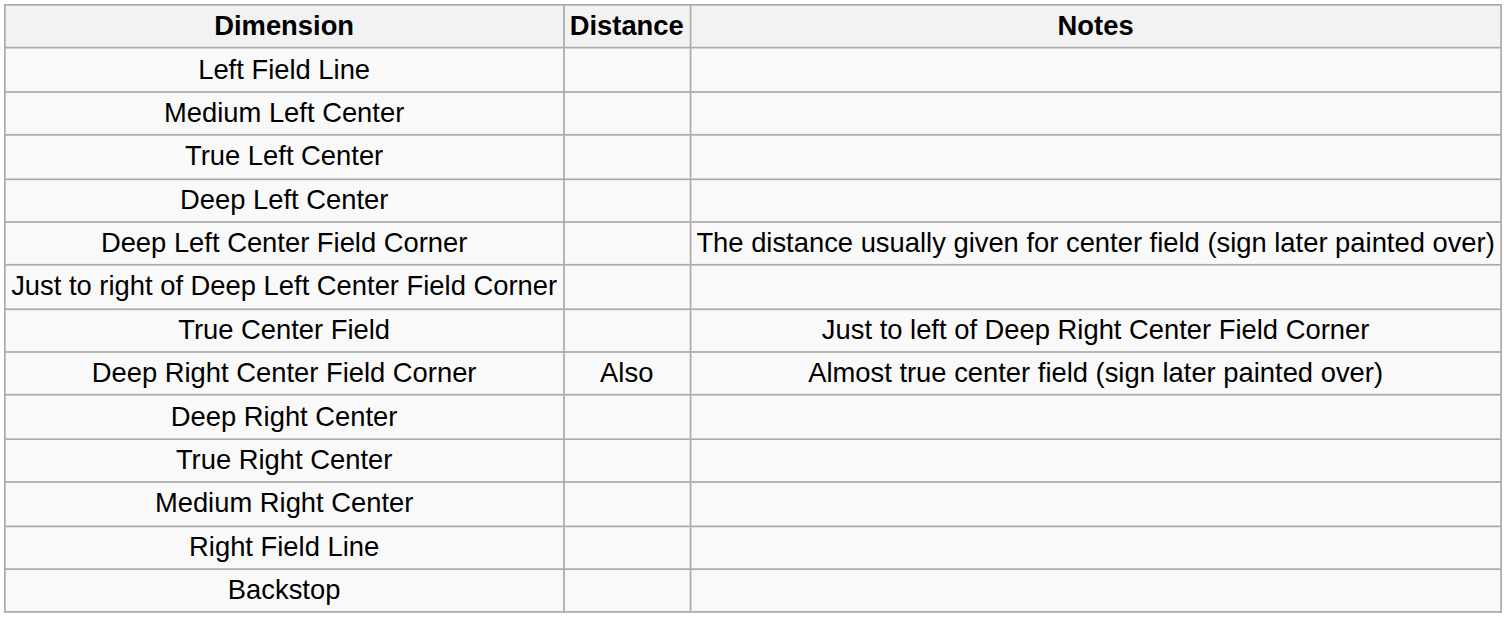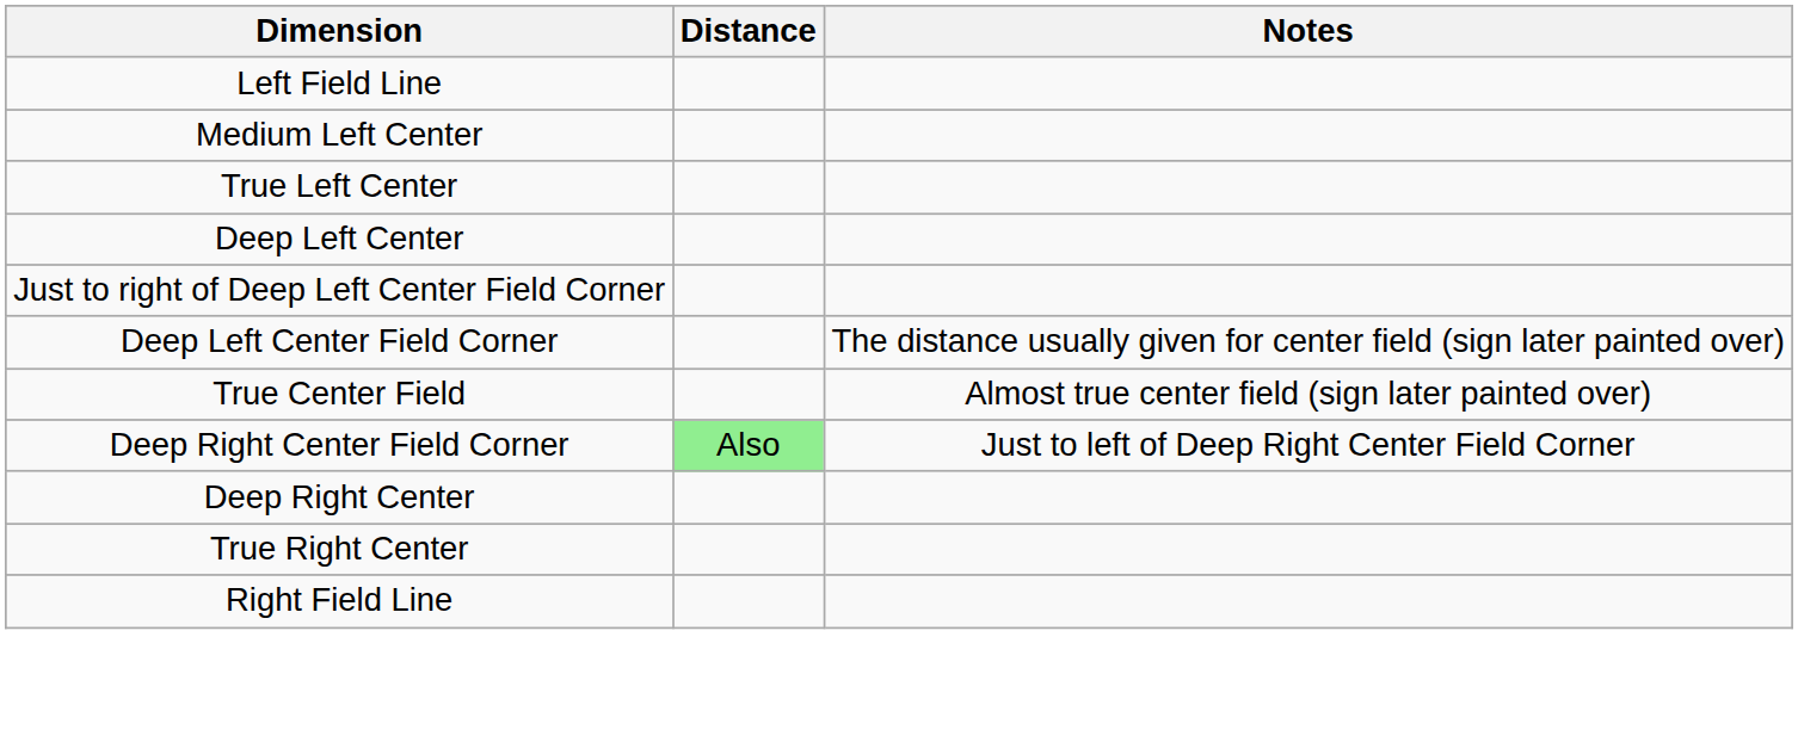rows swapped: Deep Left Center Field Corner <-> Just to right of Deep Left Center Field Corner
True Center Field | Notes: Just to left of Deep Right Center Field Corner -> Almost true center field (sign later painted over)
Deep Right Center Field Corner | Distance: no background -> lightgreen background
Deep Right Center Field Corner | Notes: Almost true center field (sign later painted over) -> Just to left of Deep Right Center Field Corner
- row: Medium Right Center
- row: Backstop
